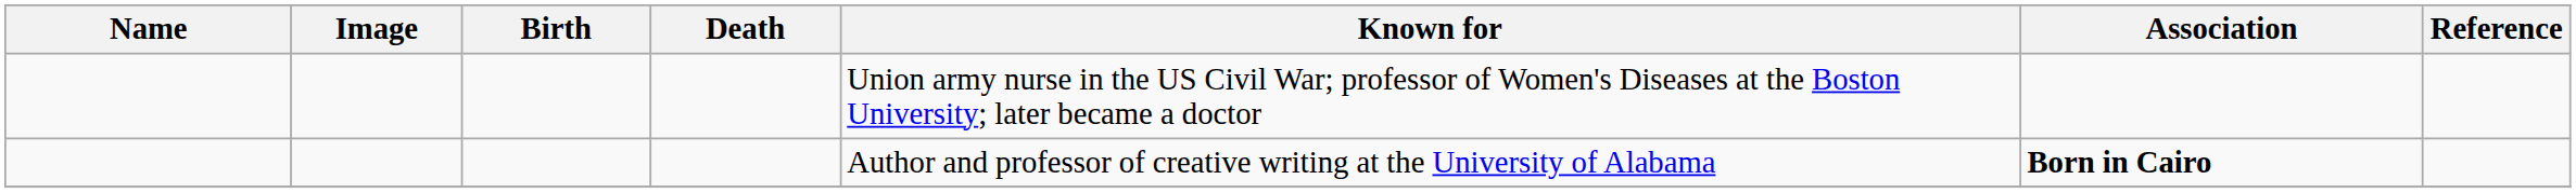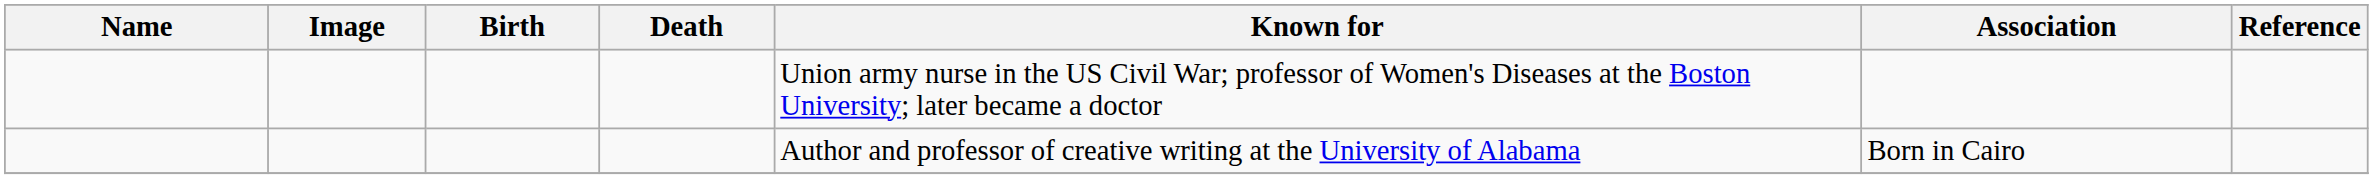row 3 | Association: bold -> normal
